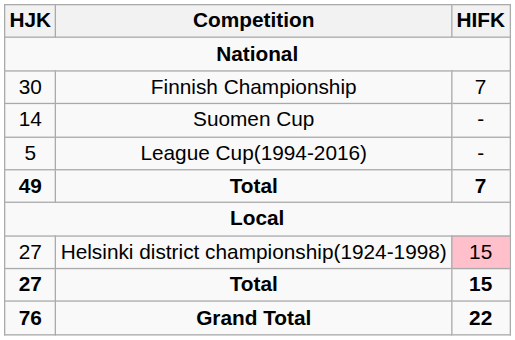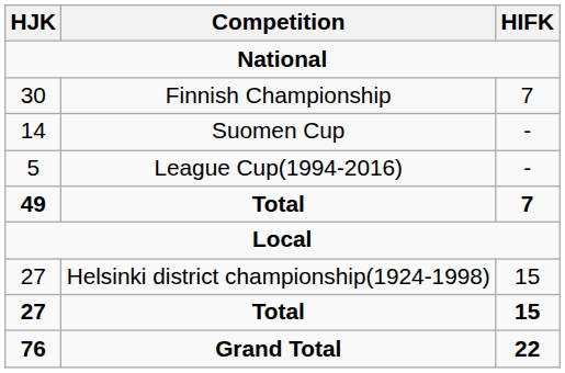27 / Helsinki district championship(1924-1998) | HIFK: pink background -> no background
